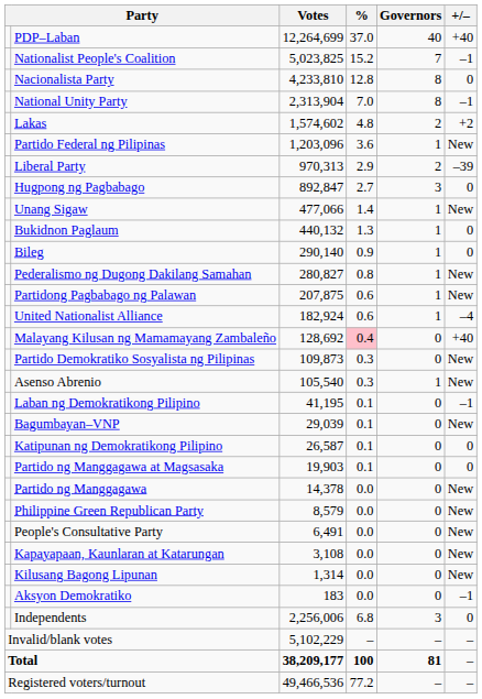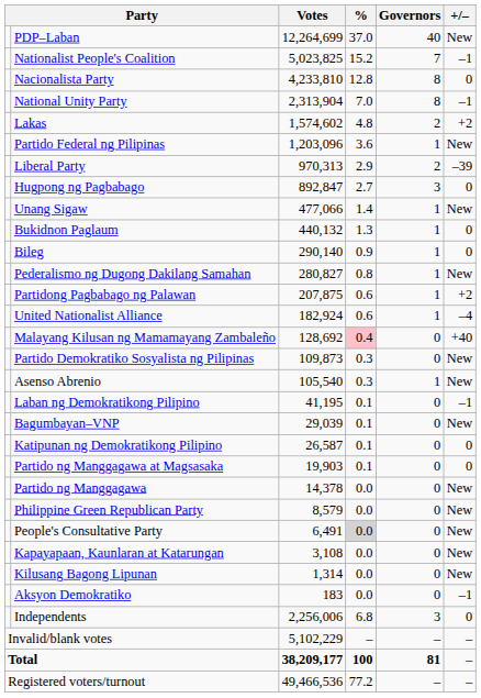PDP–Laban | +/–: +40 -> New
Partidong Pagbabago ng Palawan | +/–: New -> +2
People's Consultative Party | %: no background -> lightgrey background
